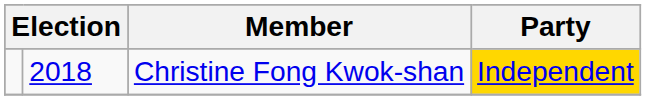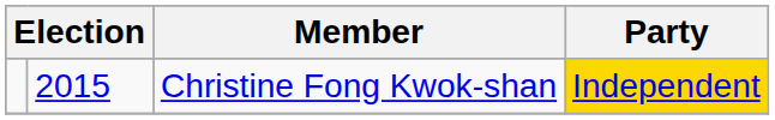Christine Fong Kwok-shan | column 2: 2018 -> 2015
